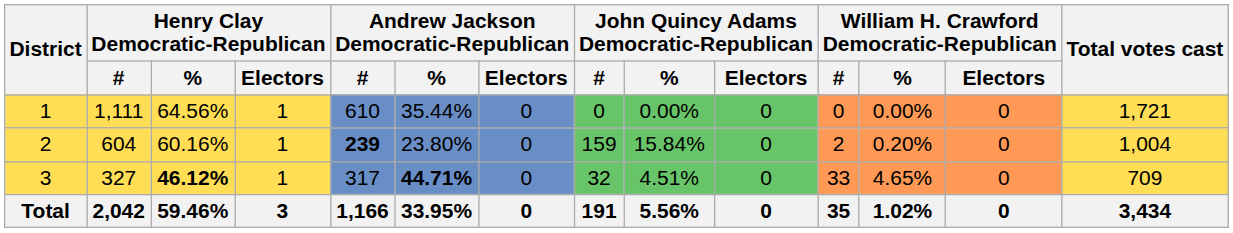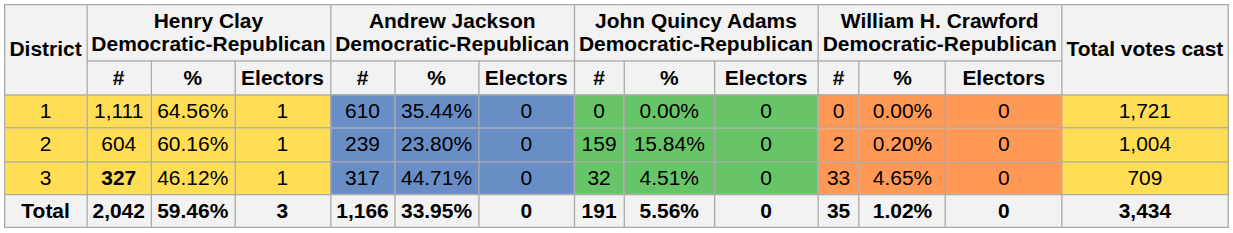row 4 | Andrew Jackson Democratic-Republican / #: bold -> normal
row 5 | Henry Clay Democratic-Republican / #: normal -> bold
row 5 | Henry Clay Democratic-Republican / %: bold -> normal
row 5 | Andrew Jackson Democratic-Republican / %: bold -> normal
